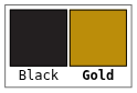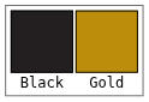Black | column 2: bold -> normal
